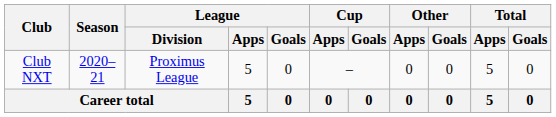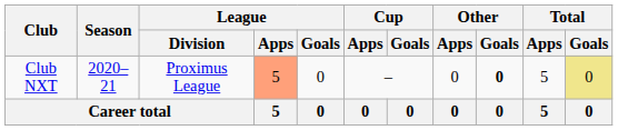Club NXT | League / Apps: no background -> lightsalmon background
Club NXT | Other / Goals: normal -> bold
Club NXT | Total / Goals: no background -> khaki background
